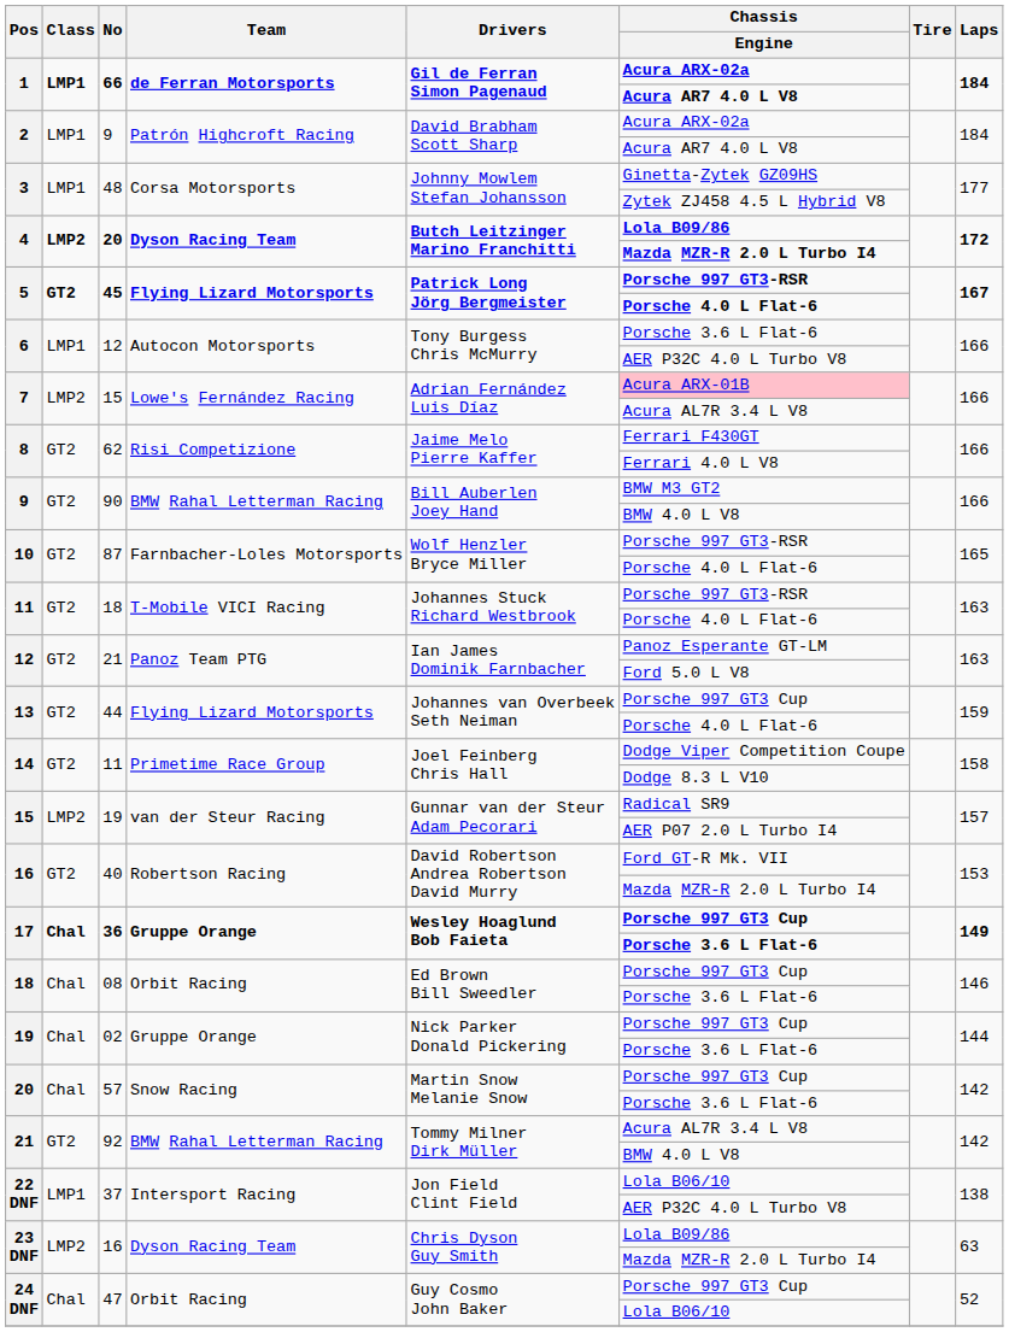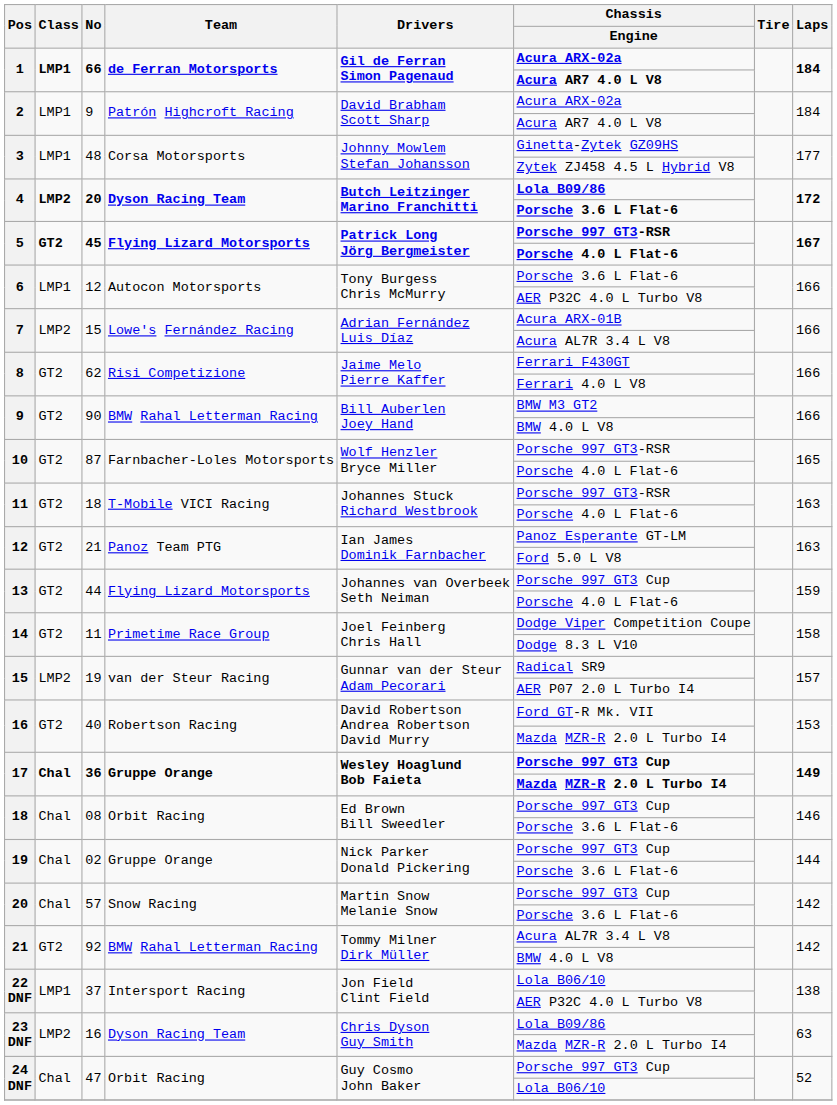row 10 | Chassis / Engine: Mazda MZR-R 2.0 L Turbo I4 -> Porsche 3.6 L Flat-6
row 15 | Chassis / Engine: pink background -> no background
row 36 | Chassis / Engine: Porsche 3.6 L Flat-6 -> Mazda MZR-R 2.0 L Turbo I4
